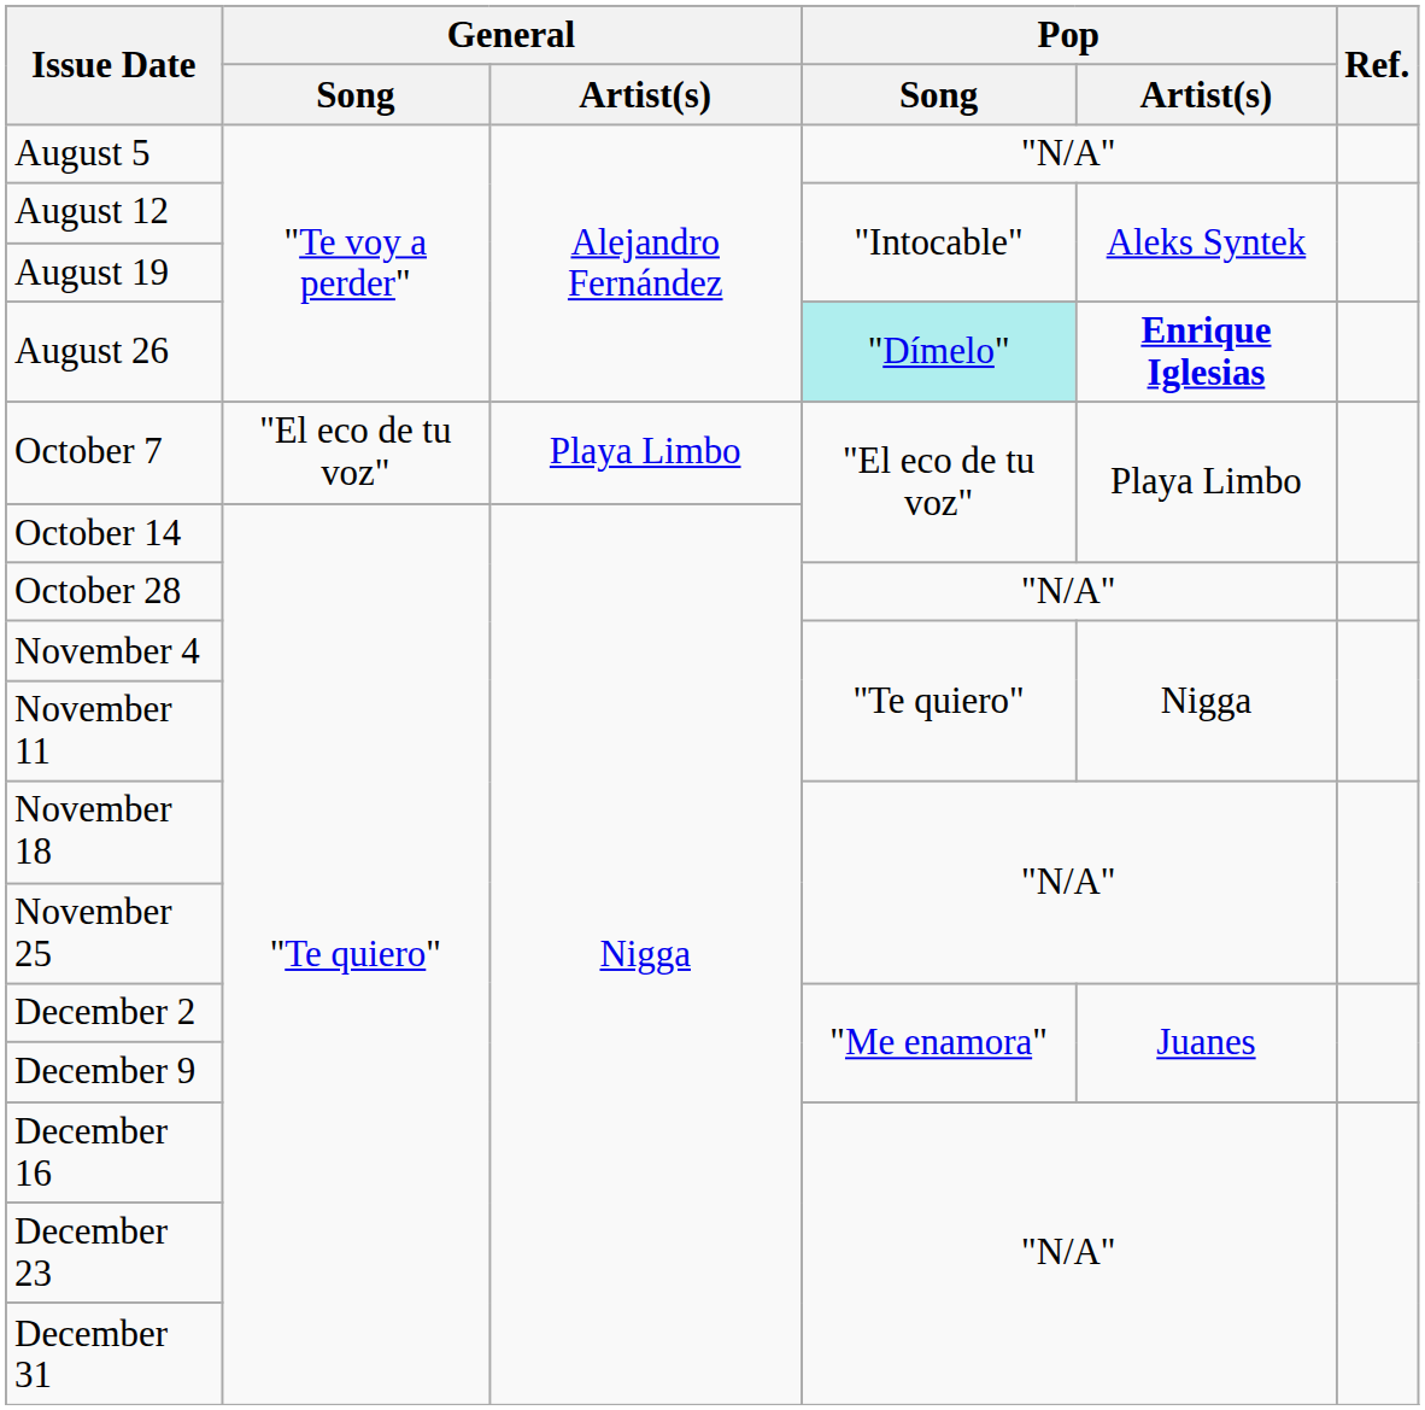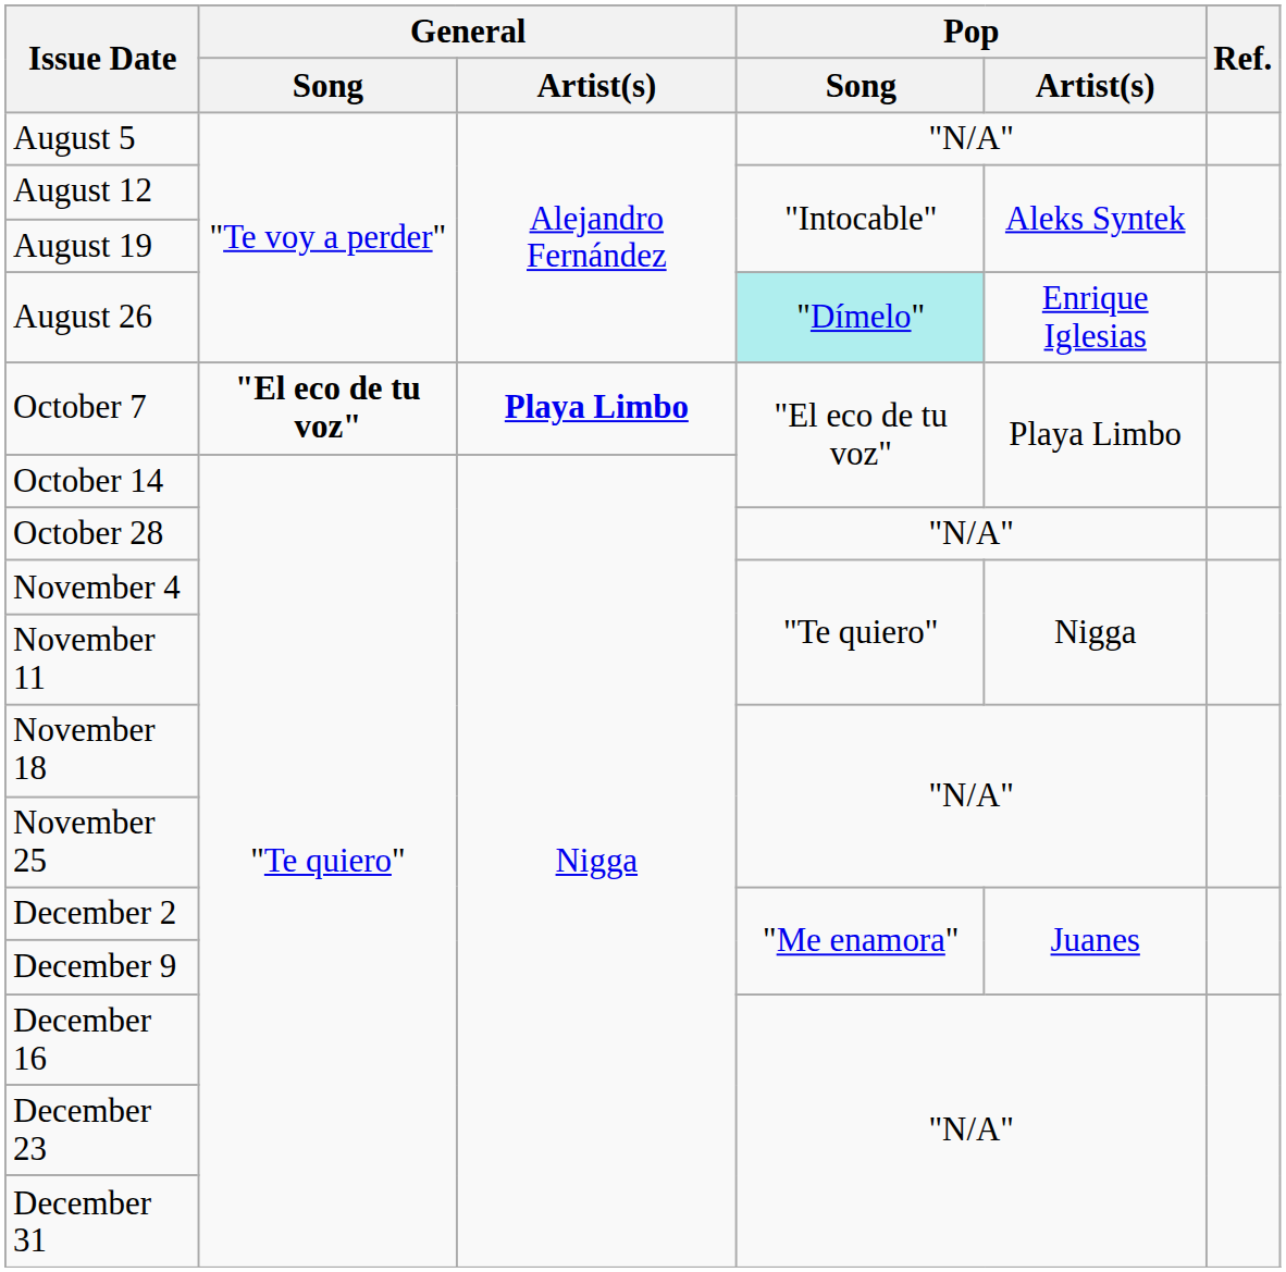August 26 | Pop / Artist(s): bold -> normal
October 7 | General / Song: normal -> bold
October 7 | General / Artist(s): normal -> bold
